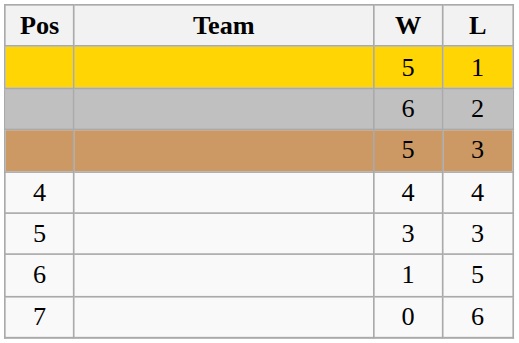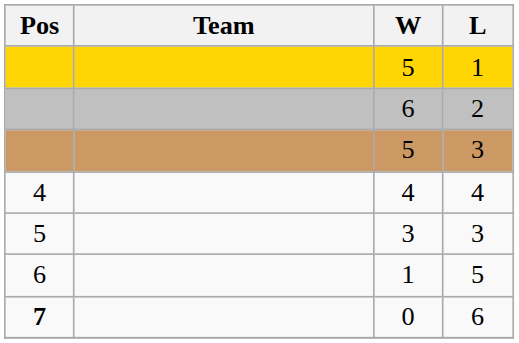0 | Pos: normal -> bold
